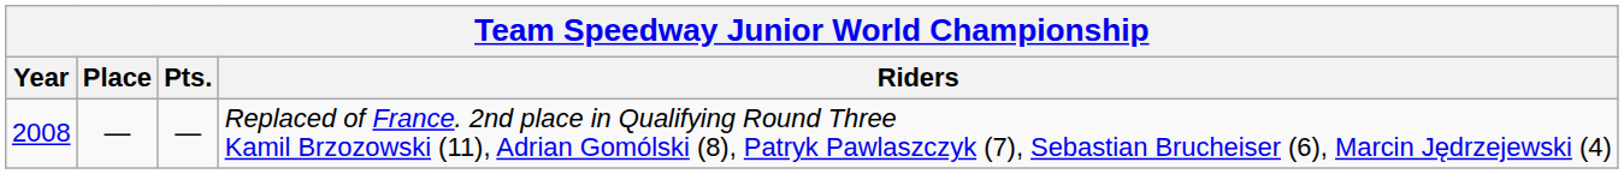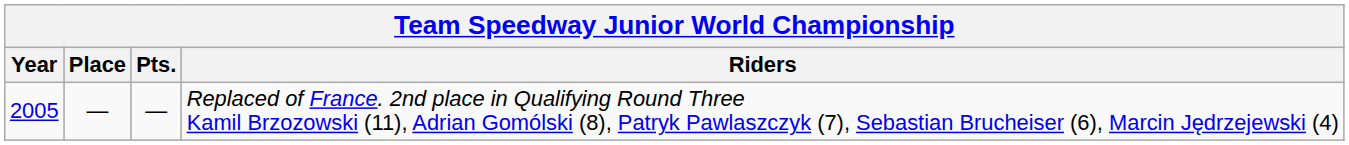row 3 | Year: 2008 -> 2005
